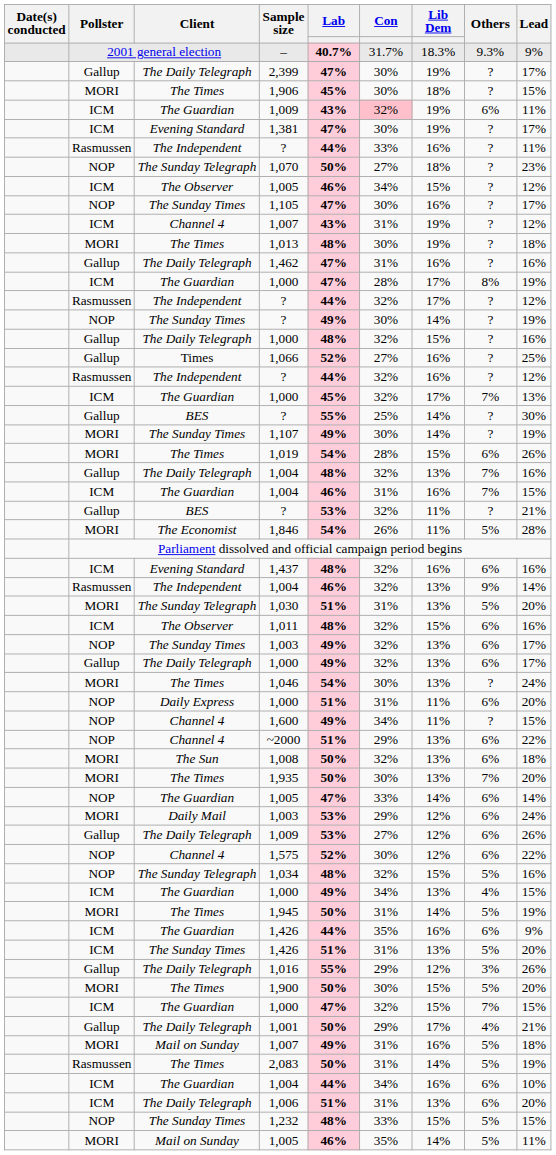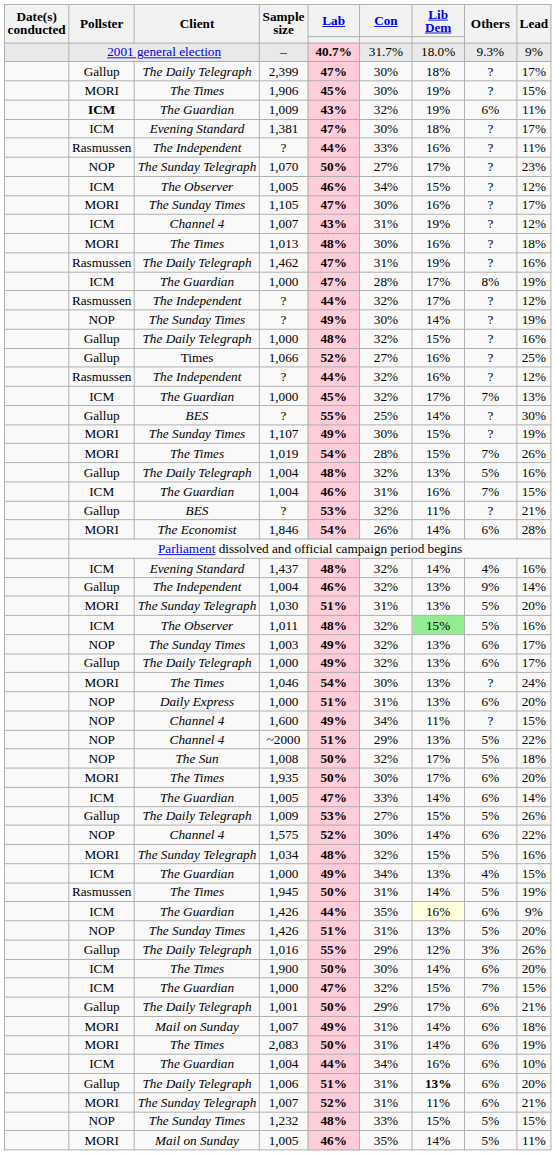– | Lib Dem: 18.3% -> 18.0%
2,399 | Lib Dem: 19% -> 18%
1,906 | Lib Dem: 18% -> 19%
The Guardian / 1,009 | Pollster: normal -> bold
The Guardian / 1,009 | Con: pink background -> no background
1,381 | Lib Dem: 19% -> 18%
1,070 | Lib Dem: 18% -> 17%
1,105 | Pollster: NOP -> MORI
1,013 | Lib Dem: 19% -> 16%
1,462 | Pollster: Gallup -> Rasmussen
1,462 | Lib Dem: 16% -> 19%
1,107 | Lib Dem: 14% -> 15%
1,019 | Others: 6% -> 7%
The Daily Telegraph / 1,004 | Others: 7% -> 5%
1,846 | Lib Dem: 11% -> 14%
1,846 | Others: 5% -> 6%
1,437 | Lib Dem: 16% -> 14%
1,437 | Others: 6% -> 4%
The Independent / 1,004 | Pollster: Rasmussen -> Gallup
1,011 | Lib Dem: no background -> lightgreen background
1,011 | Others: 6% -> 5%
Daily Express / 1,000 | Lib Dem: 11% -> 13%
~2000 | Others: 6% -> 5%
1,008 | Pollster: MORI -> NOP
1,008 | Lib Dem: 13% -> 17%
1,008 | Others: 6% -> 5%
1,935 | Lib Dem: 13% -> 17%
1,935 | Others: 7% -> 6%
The Guardian / 1,005 | Pollster: NOP -> ICM
- row: MORI | Daily Mail | 1,003 | 53% | 29% | 12% | 6% | 24%
The Daily Telegraph / 1,009 | Lib Dem: 12% -> 15%
The Daily Telegraph / 1,009 | Others: 6% -> 5%
1,575 | Lib Dem: 12% -> 14%
1,034 | Pollster: NOP -> MORI
1,945 | Pollster: MORI -> Rasmussen
The Guardian / 1,426 | Lib Dem: no background -> lightyellow background
The Sunday Times / 1,426 | Pollster: ICM -> NOP
1,900 | Pollster: MORI -> ICM
1,900 | Lib Dem: 15% -> 14%
1,900 | Others: 5% -> 6%
1,001 | Others: 4% -> 6%
Mail on Sunday / 1,007 | Lib Dem: 16% -> 14%
Mail on Sunday / 1,007 | Others: 5% -> 6%
2,083 | Pollster: Rasmussen -> MORI
2,083 | Others: 5% -> 6%
1,006 | Pollster: ICM -> Gallup
1,006 | Lib Dem: normal -> bold
+ row: MORI | The Sunday Telegraph | 1,007 | 52% | 31% | 11% | 6% | 21%
